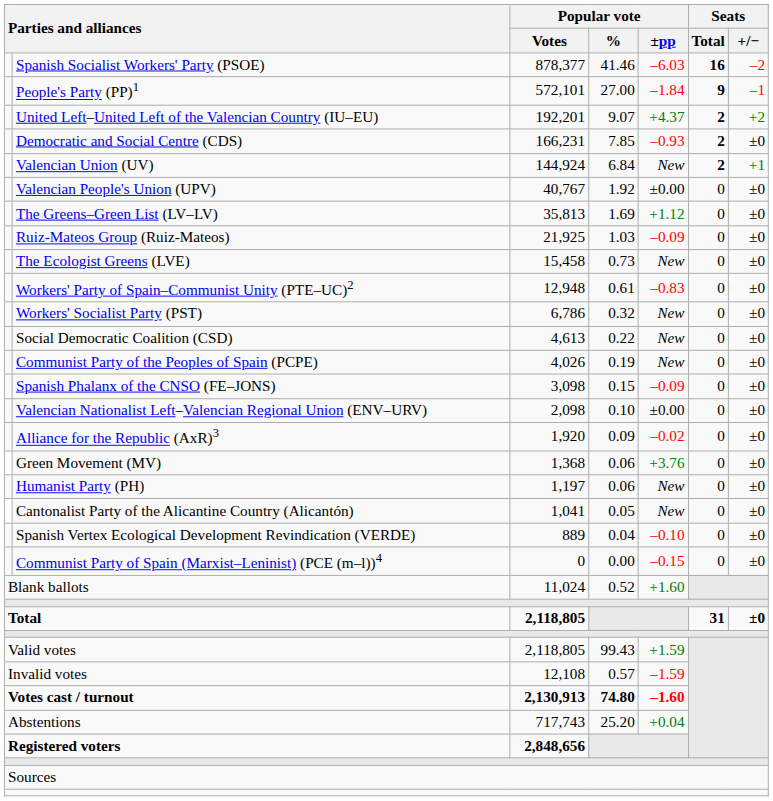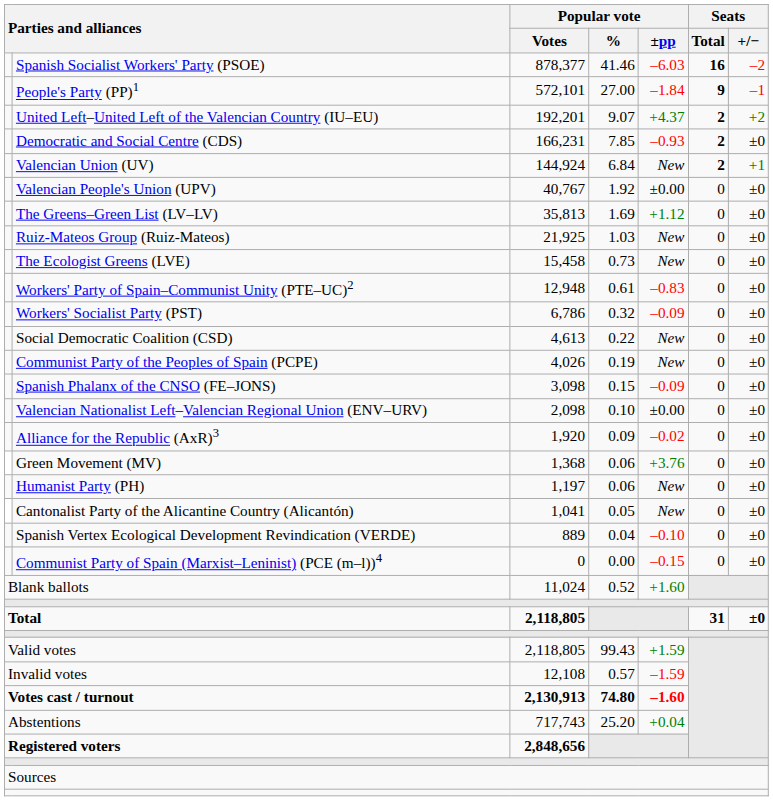Ruiz-Mateos Group (Ruiz-Mateos) | Popular vote / ±pp: –0.09 -> New
Workers' Socialist Party (PST) | Popular vote / ±pp: New -> –0.09
